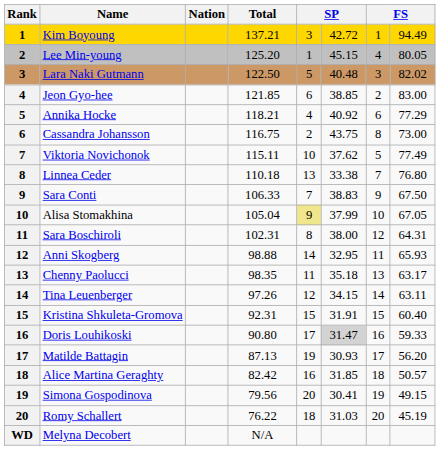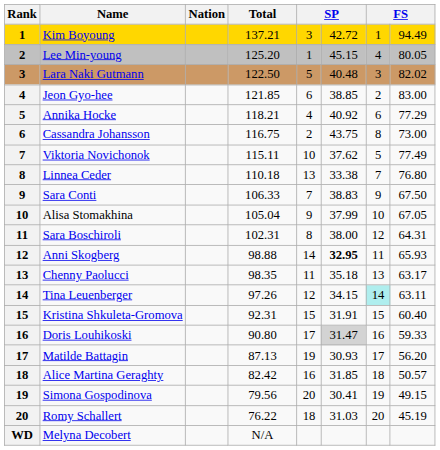Alisa Stomakhina | column 5: khaki background -> no background
Anni Skogberg | column 6: normal -> bold
Tina Leuenberger | column 7: no background -> paleturquoise background
